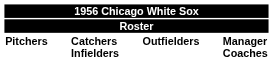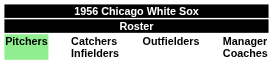Pitchers | column 1: no background -> lightgreen background
